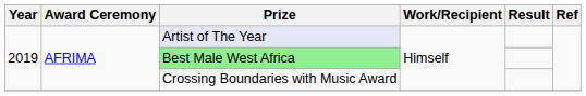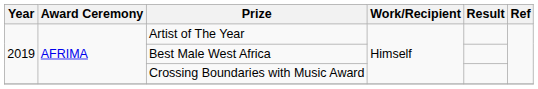Artist of The Year | Prize: lavender background -> no background
Best Male West Africa | Prize: lightgreen background -> no background
